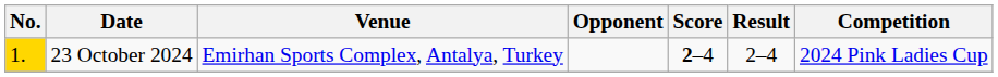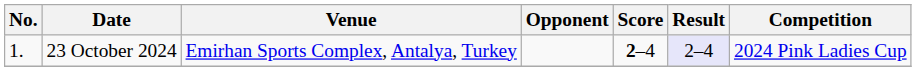23 October 2024 | No.: gold background -> no background
23 October 2024 | Result: no background -> lavender background
